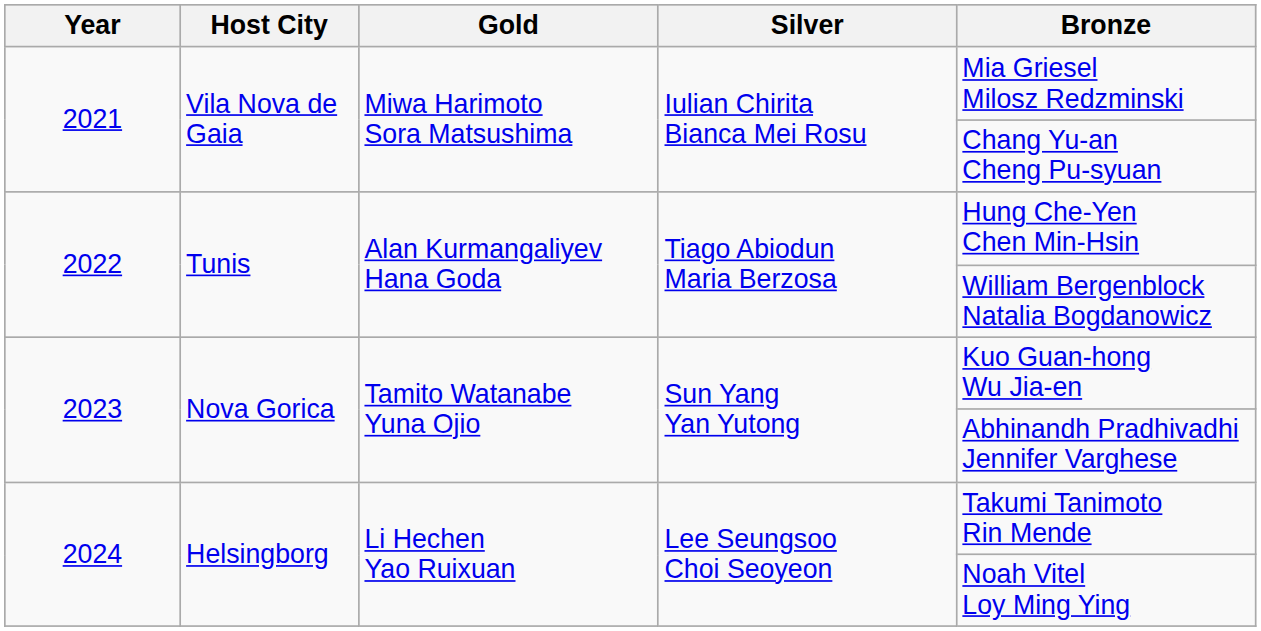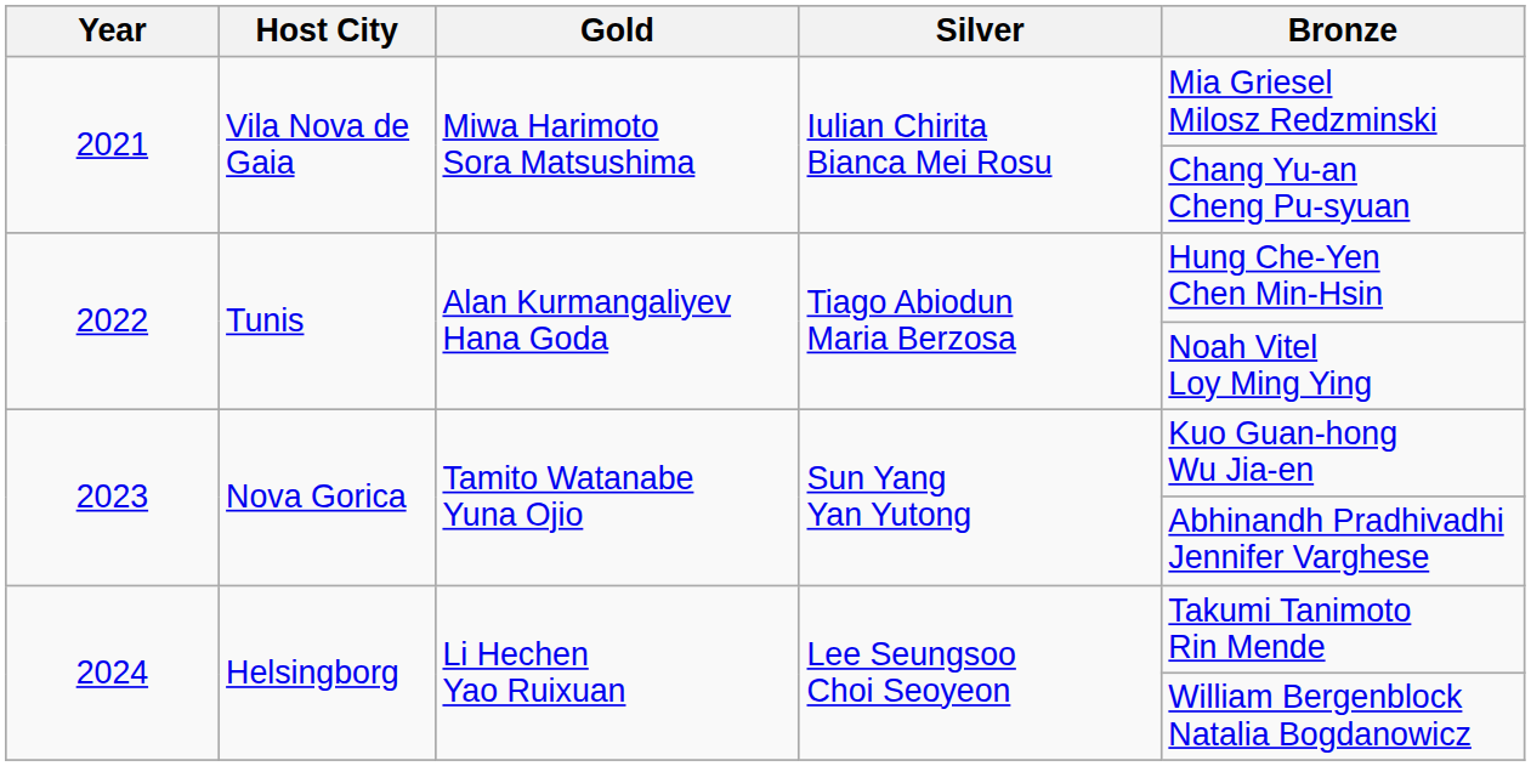row 5 | Bronze: William Bergenblock Natalia Bogdanowicz -> Noah Vitel Loy Ming Ying
row 9 | Bronze: Noah Vitel Loy Ming Ying -> William Bergenblock Natalia Bogdanowicz
